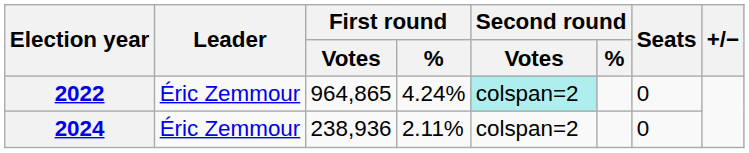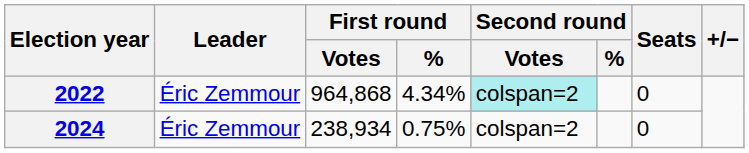2022 | First round / Votes: 964,865 -> 964,868
2022 | First round / %: 4.24% -> 4.34%
2024 | First round / Votes: 238,936 -> 238,934
2024 | First round / %: 2.11% -> 0.75%
